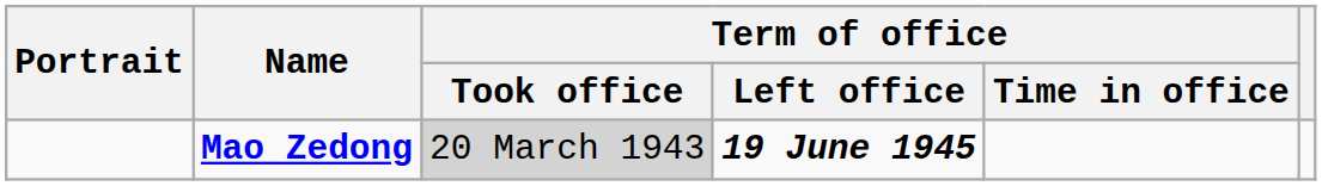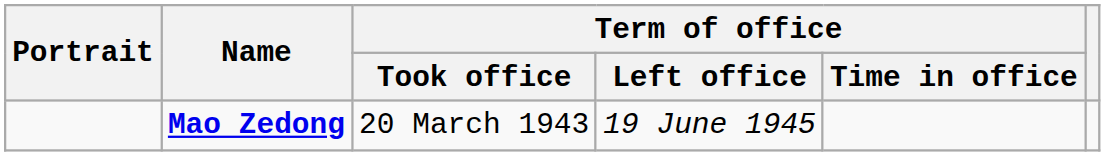Mao Zedong | Term of office / Took office: lightgrey background -> no background
Mao Zedong | Term of office / Left office: bold -> normal
